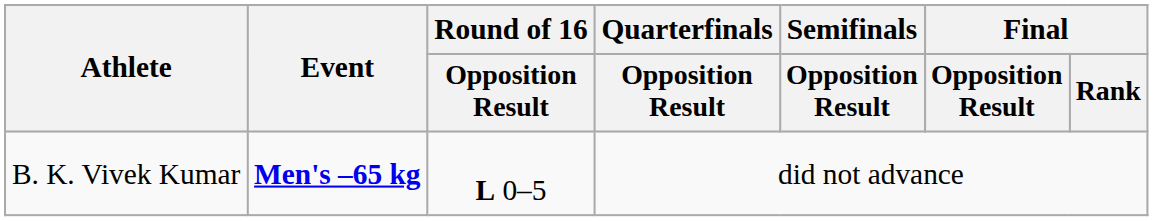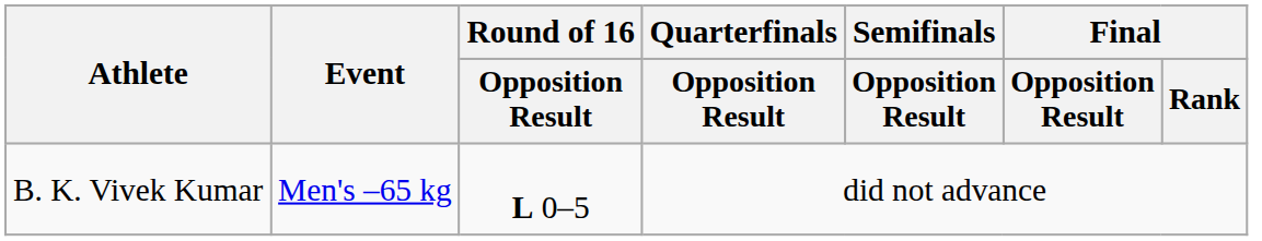B. K. Vivek Kumar | Event: bold -> normal
